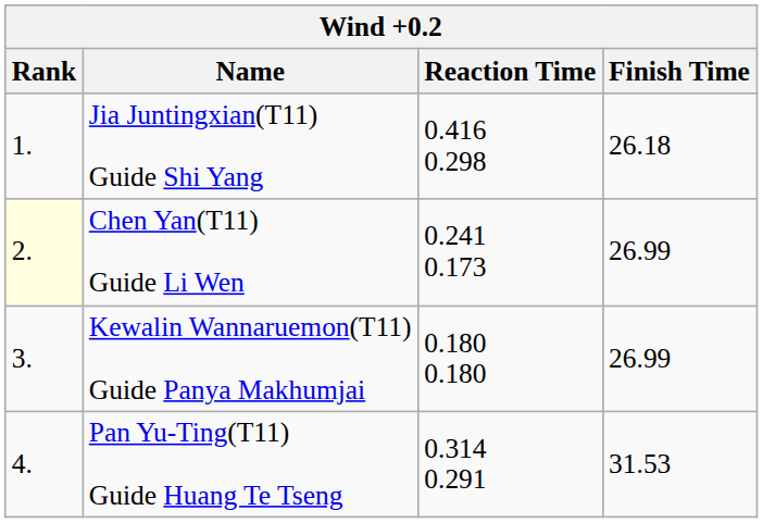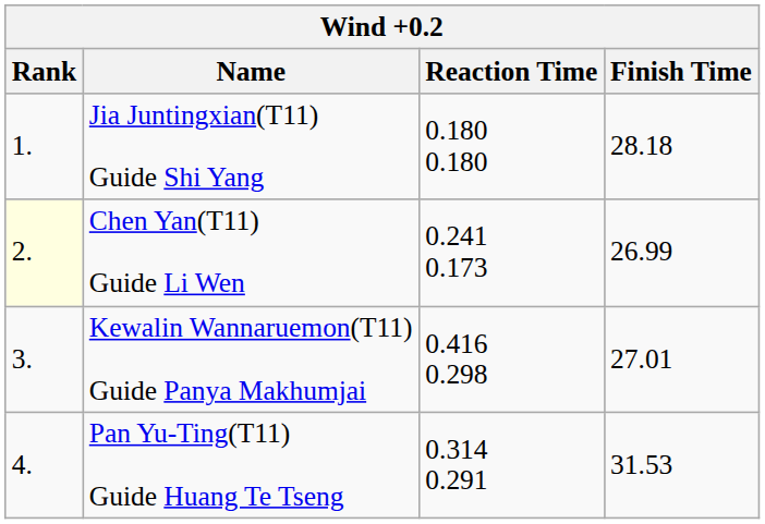Jia Juntingxian(T11) Guide Shi Yang | Reaction Time: 0.416 0.298 -> 0.180 0.180
Jia Juntingxian(T11) Guide Shi Yang | Finish Time: 26.18 -> 28.18
Kewalin Wannaruemon(T11) Guide Panya Makhumjai | Reaction Time: 0.180 0.180 -> 0.416 0.298
Kewalin Wannaruemon(T11) Guide Panya Makhumjai | Finish Time: 26.99 -> 27.01
